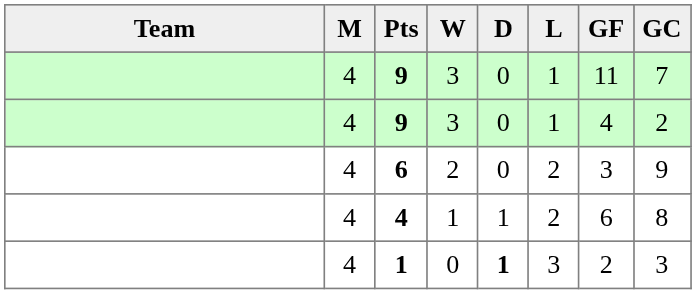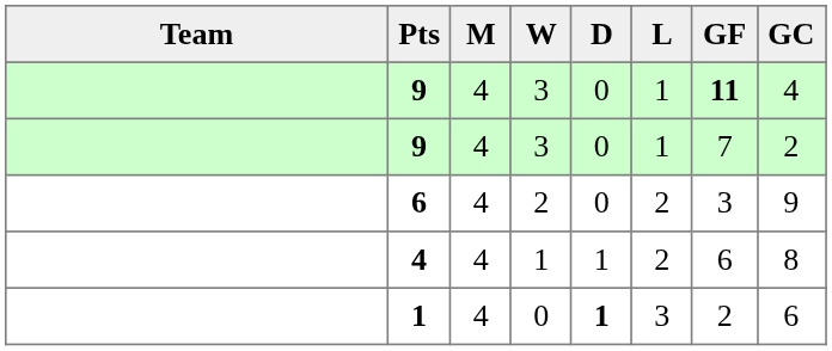columns swapped: Pts <-> M
row 2 | GF: normal -> bold
row 2 | GC: 7 -> 4
row 3 | GF: 4 -> 7
row 6 | GC: 3 -> 6
